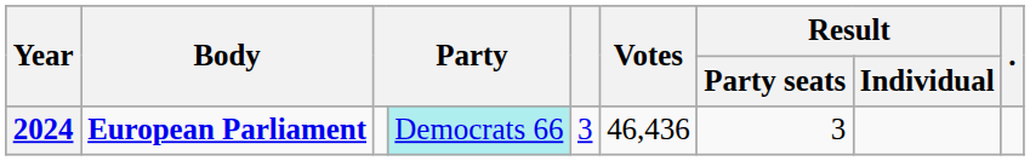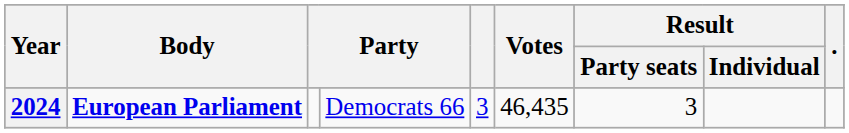2024 | column 4: paleturquoise background -> no background
2024 | Votes: 46,436 -> 46,435
